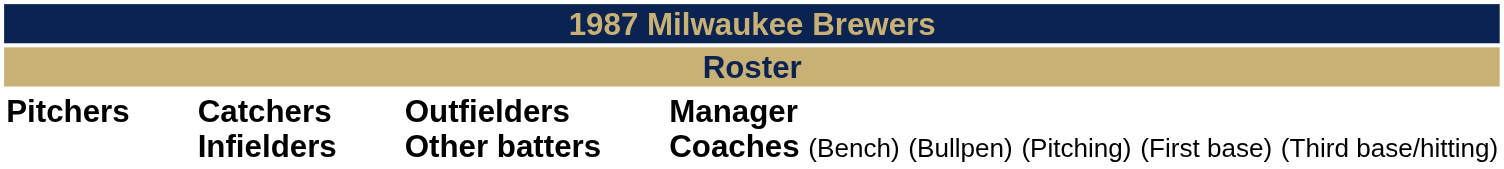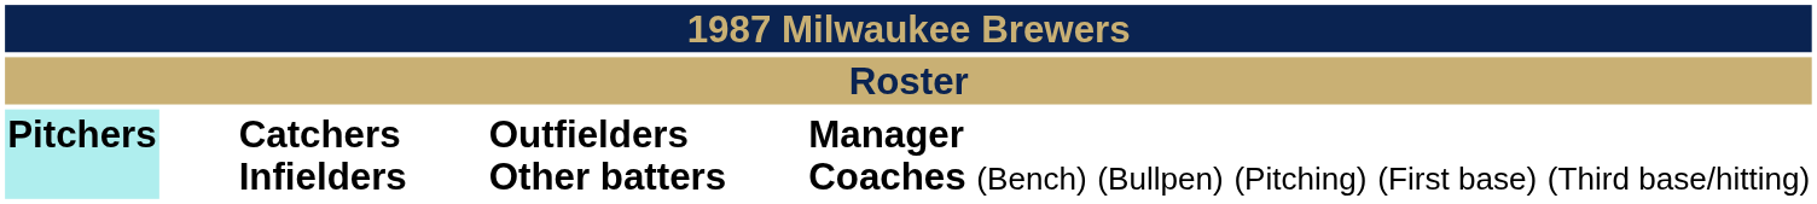Pitchers | column 1: no background -> paleturquoise background
